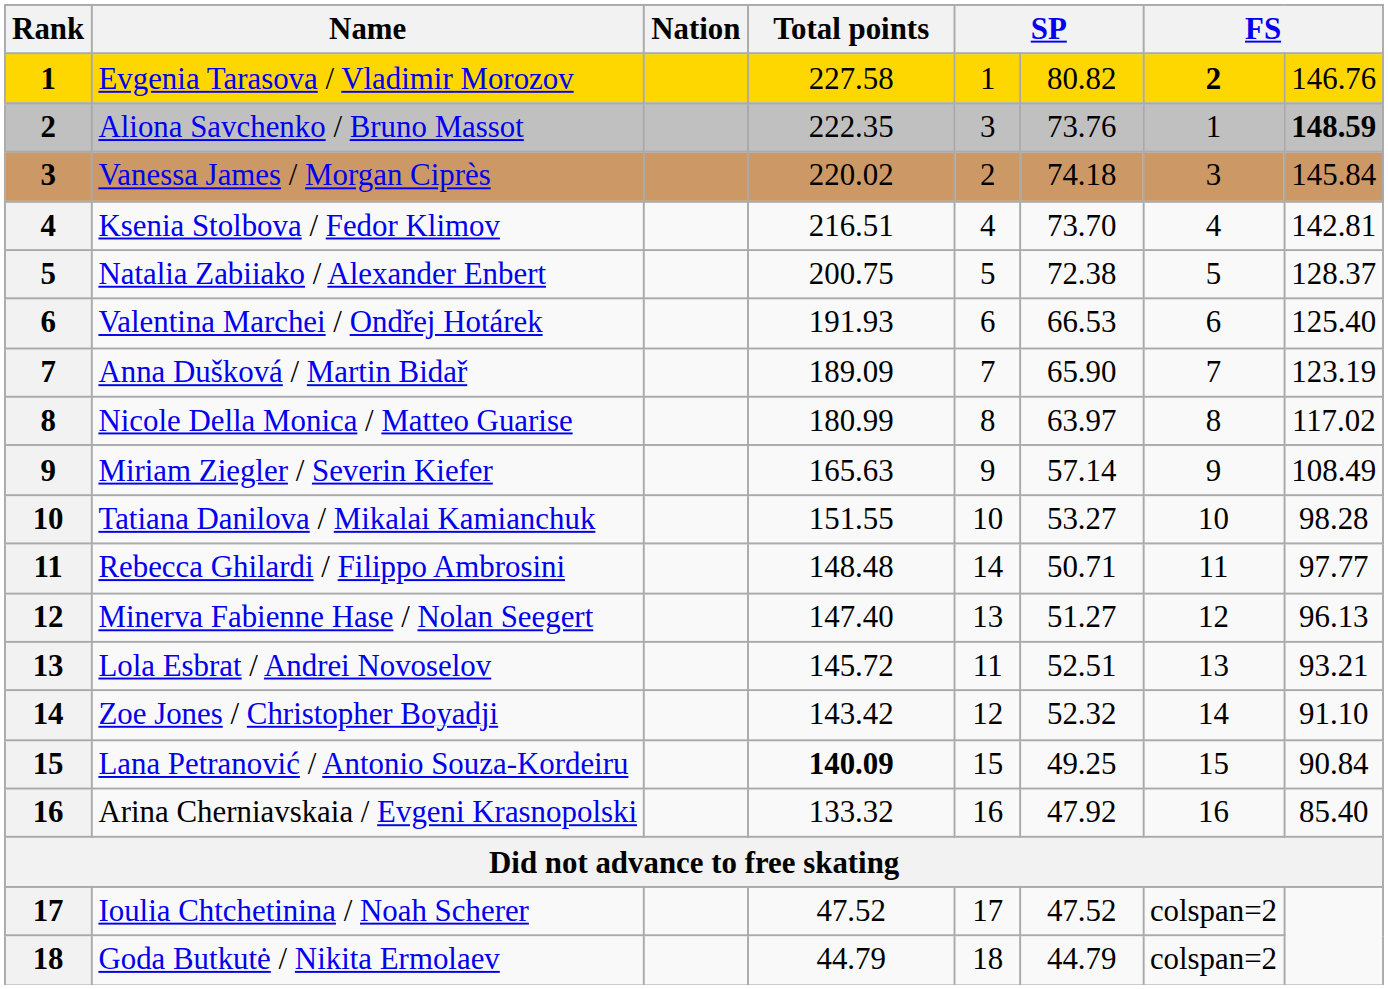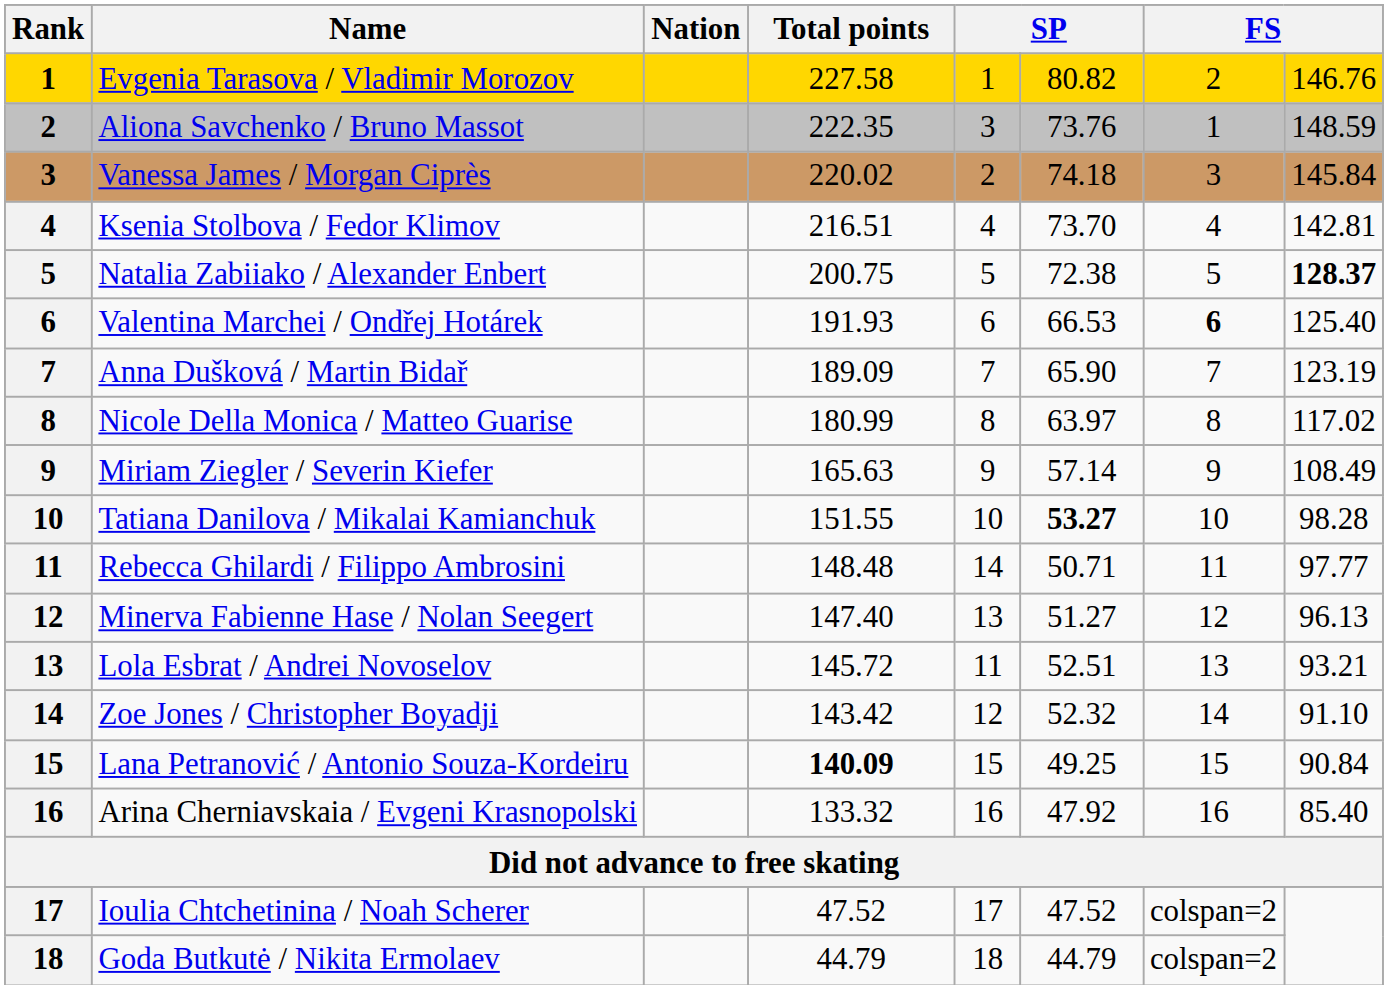Evgenia Tarasova / Vladimir Morozov | column 7: bold -> normal
Aliona Savchenko / Bruno Massot | column 8: bold -> normal
Natalia Zabiiako / Alexander Enbert | column 8: normal -> bold
Valentina Marchei / Ondřej Hotárek | column 7: normal -> bold
Tatiana Danilova / Mikalai Kamianchuk | column 6: normal -> bold
